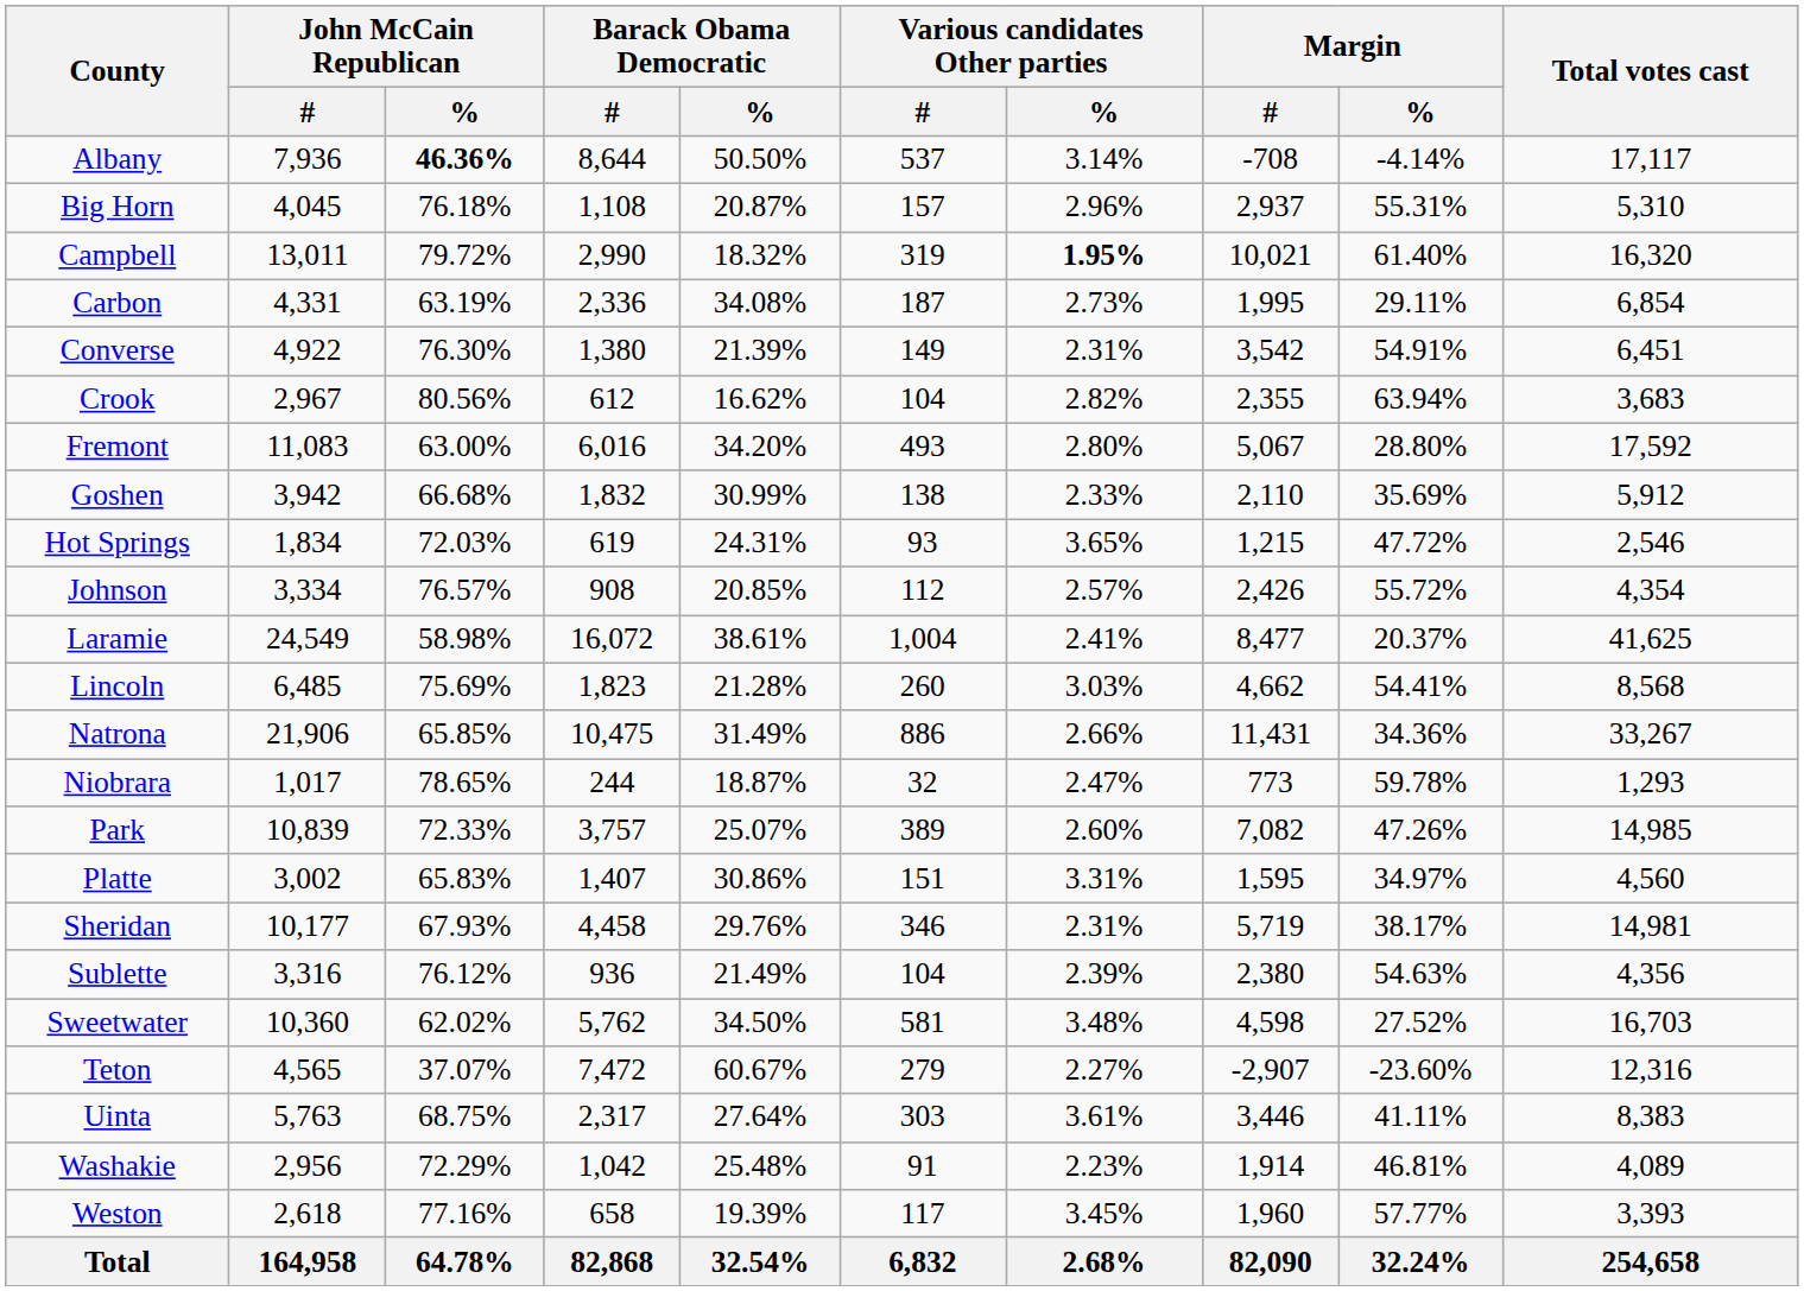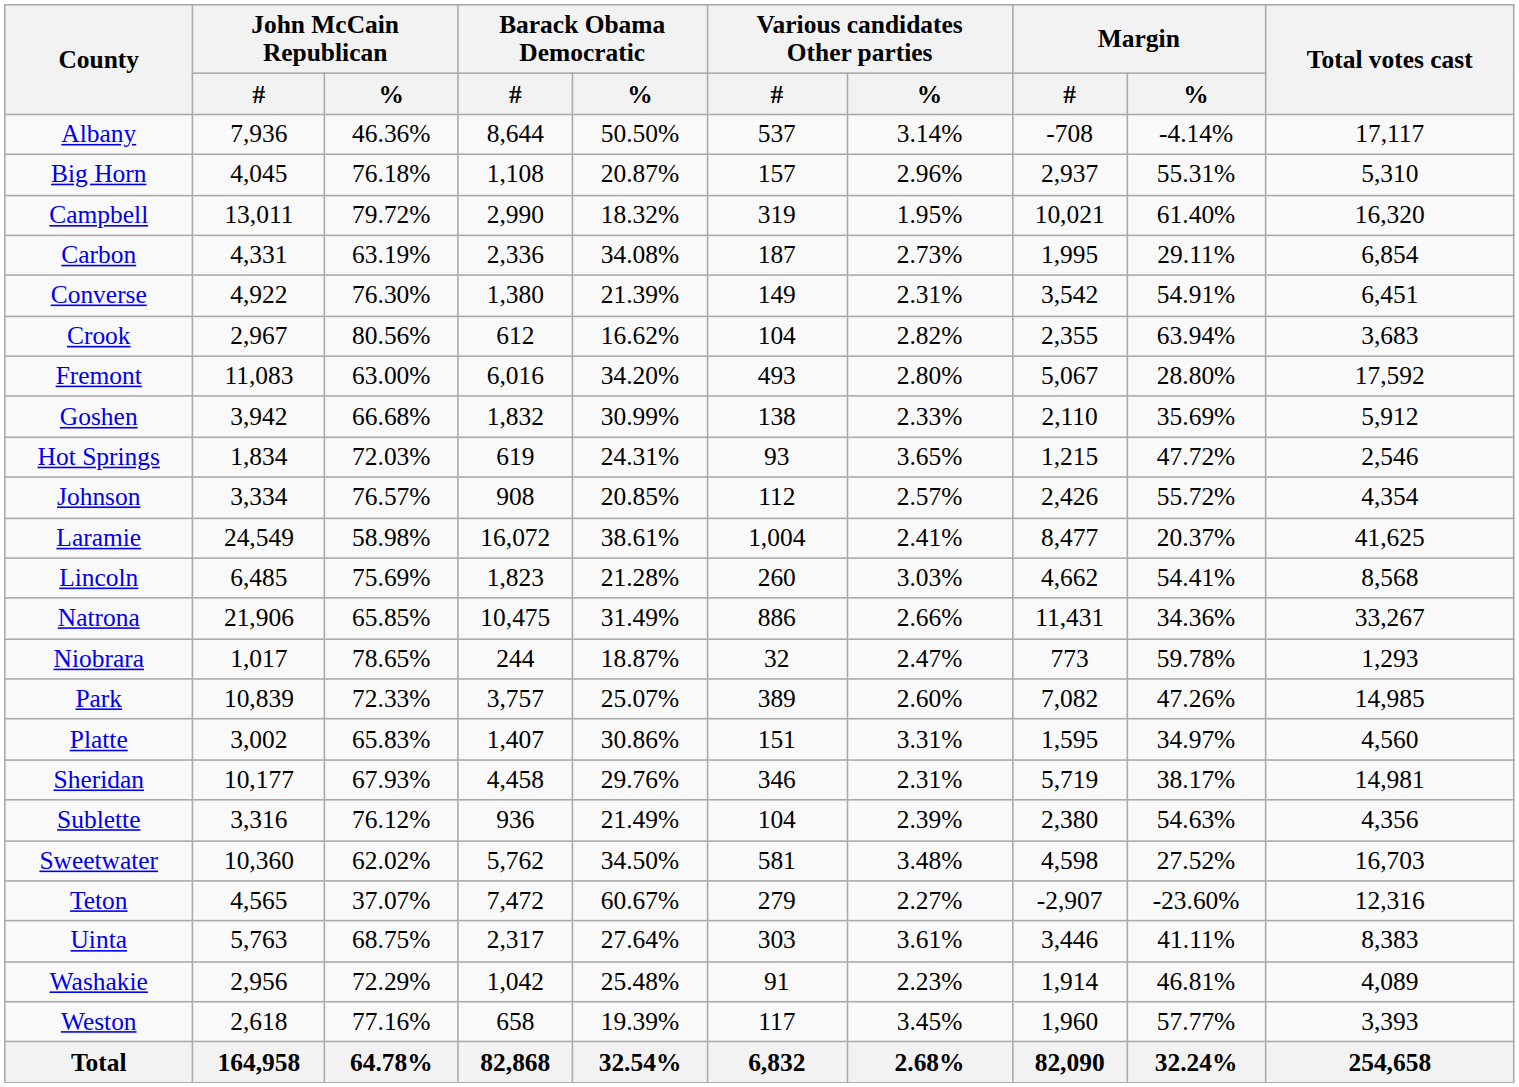Albany | John McCain Republican / %: bold -> normal
Campbell | Various candidates Other parties / %: bold -> normal
